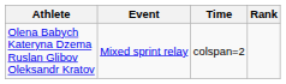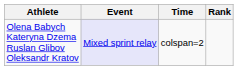Olena Babych Kateryna Dzema Ruslan Glibov Oleksandr Kratov | Event: no background -> lavender background
